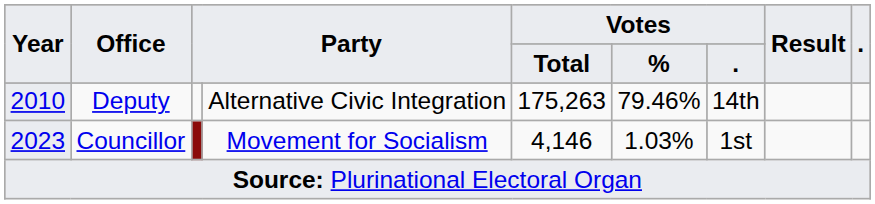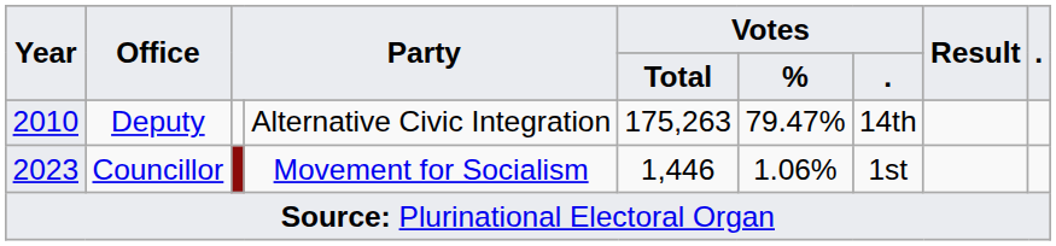Deputy | Votes / %: 79.46% -> 79.47%
Councillor | Votes / Total: 4,146 -> 1,446
Councillor | Votes / %: 1.03% -> 1.06%
